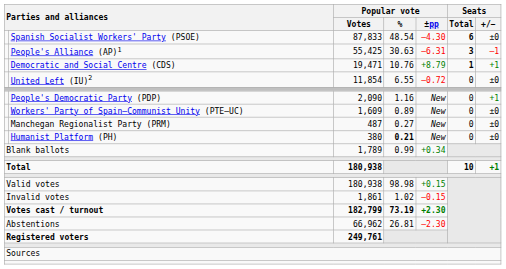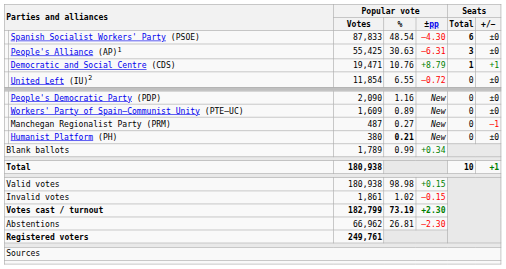People's Alliance (AP)1 | Seats / +/−: –1 -> ±0
People's Democratic Party (PDP) | Seats / +/−: +1 -> ±0
Manchegan Regionalist Party (PRM) | Seats / +/−: ±0 -> –1
